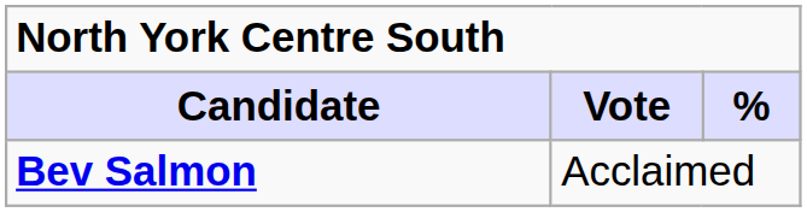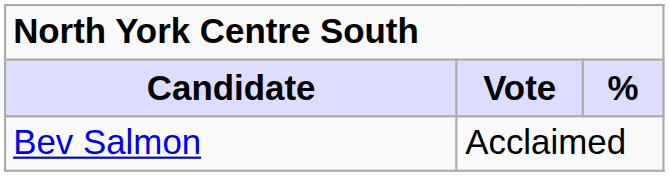Bev Salmon | Candidate: bold -> normal
